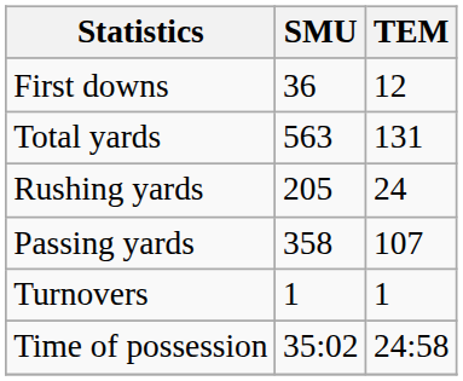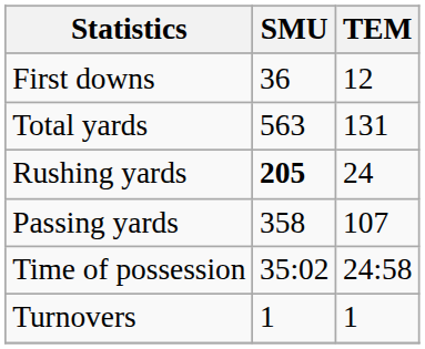Rushing yards | SMU: normal -> bold
rows swapped: Turnovers <-> Time of possession
